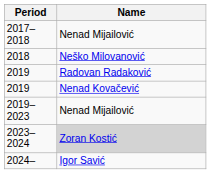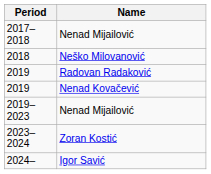row 7 | Name: lightgrey background -> no background
